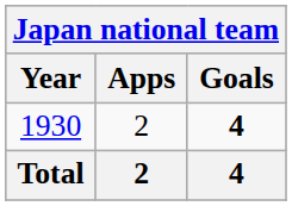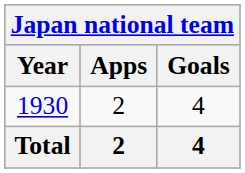1930 | Goals: bold -> normal
